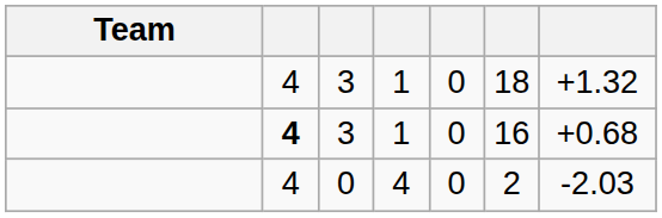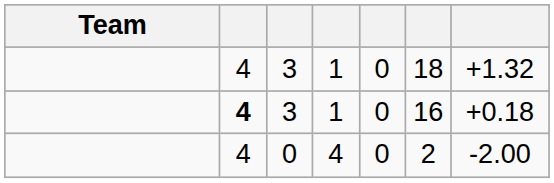row 3 | column 7: +0.68 -> +0.18
row 4 | column 7: -2.03 -> -2.00
